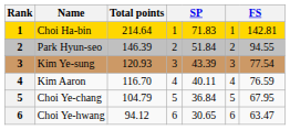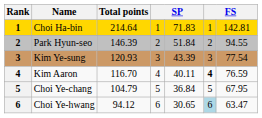Kim Aaron | column 6: normal -> bold
Choi Ye-hwang | column 6: no background -> lightblue background
